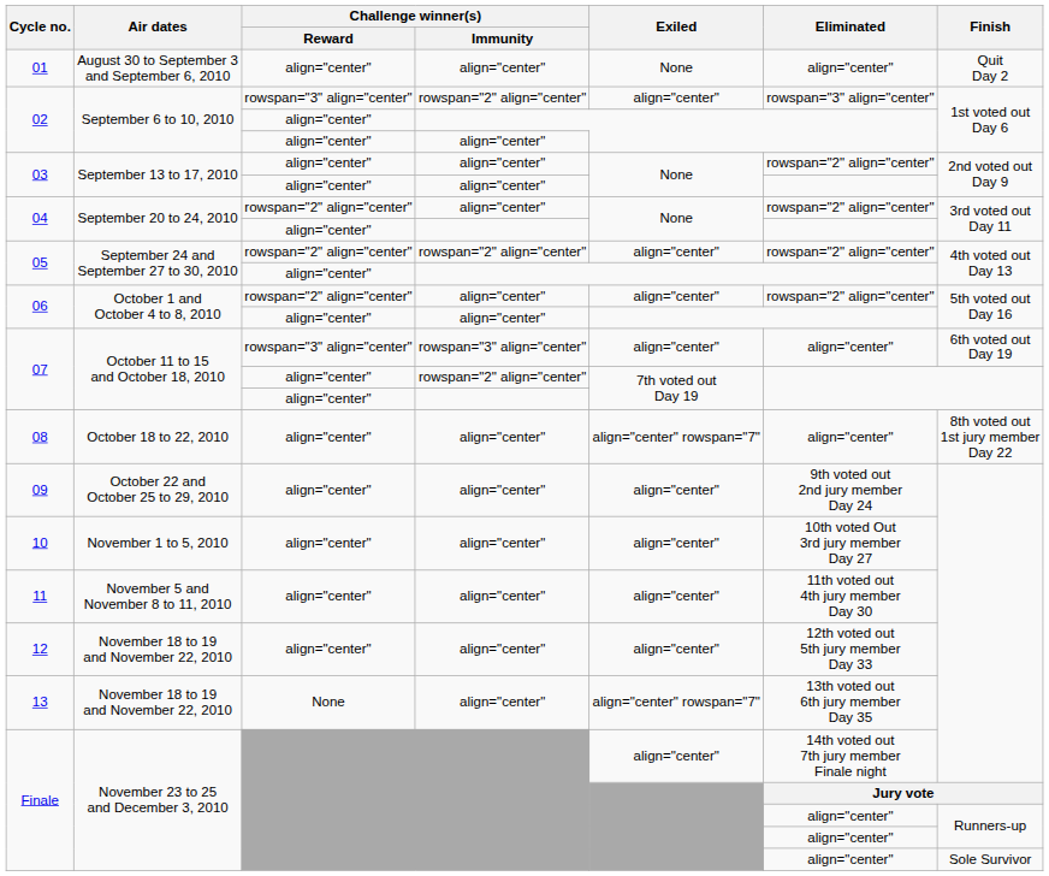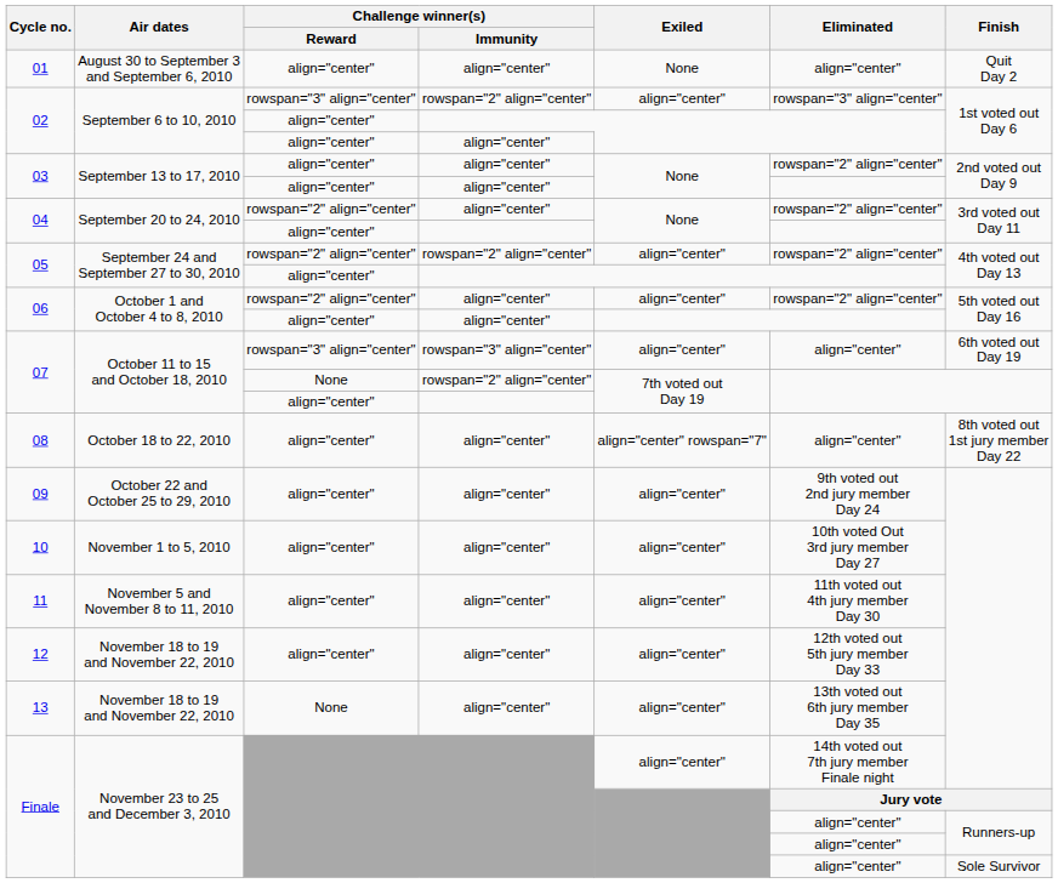07 / rowspan="2" align="center" | Challenge winner(s) / Reward: align="center" -> None
13 | Exiled: align="center" rowspan="7" -> align="center"
